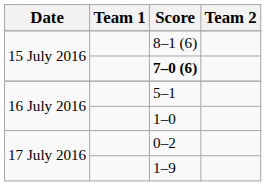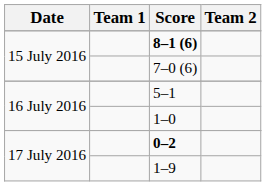8–1 (6) | Score: normal -> bold
7–0 (6) | Score: bold -> normal
0–2 | Score: normal -> bold
